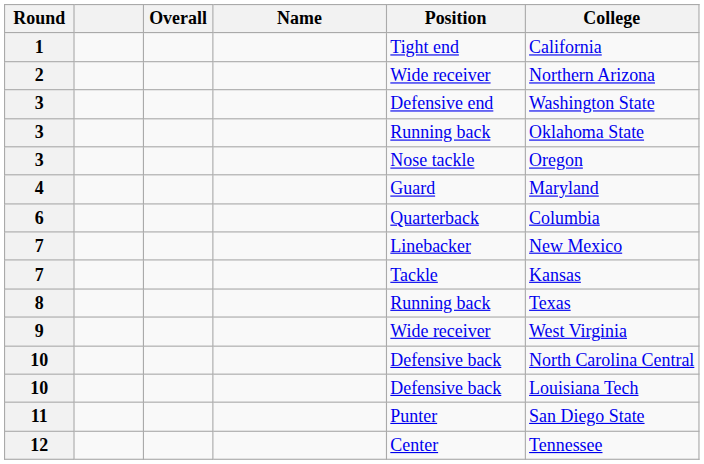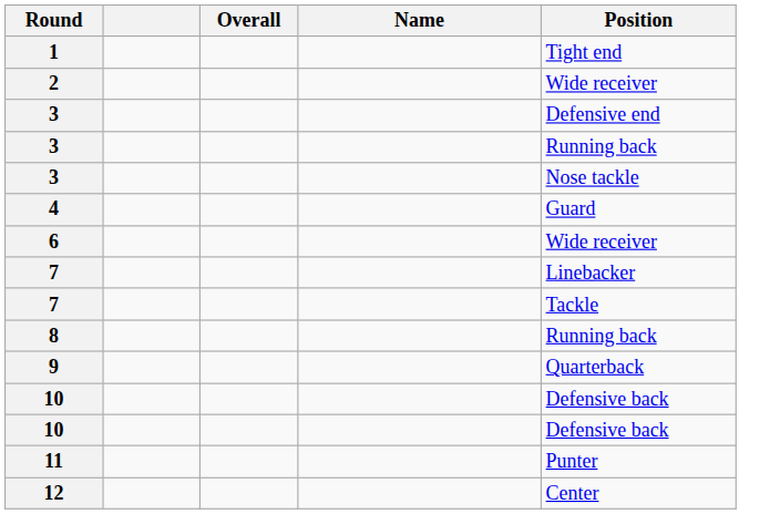- column: College | California | Northern Arizona | Washington State | Oklahoma State | Oregon | Maryland | Columbia | New Mexico | Kansas | Texas | West Virginia | North Carolina Central | Louisiana Tech | San Diego State | Tennessee
6 | Position: Quarterback -> Wide receiver
9 | Position: Wide receiver -> Quarterback
